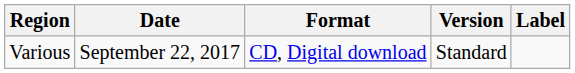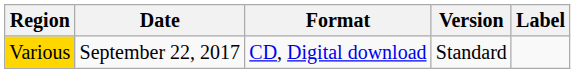Various | Region: no background -> gold background
